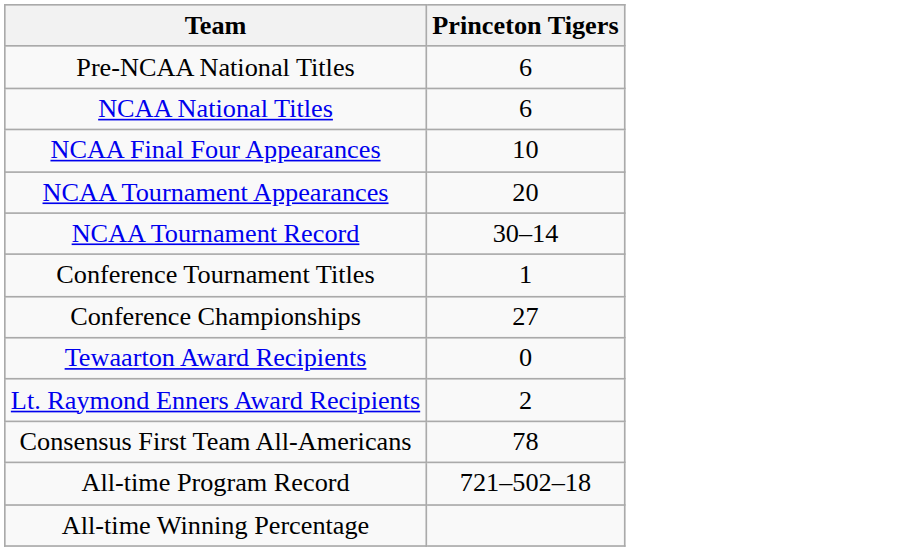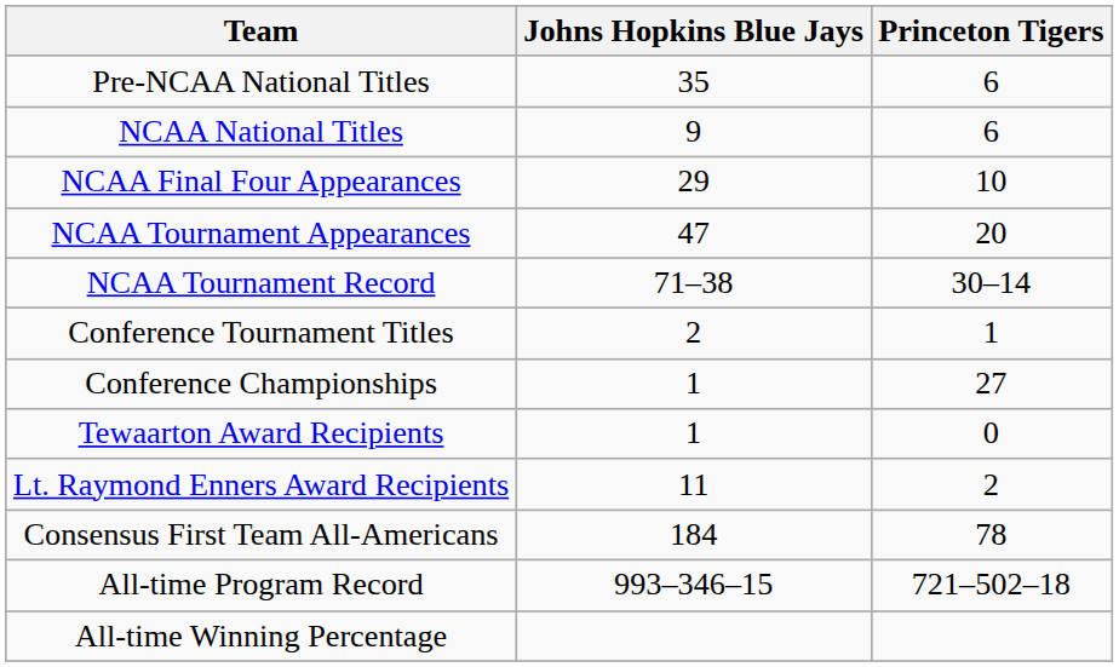+ column: Johns Hopkins Blue Jays | 35 | 9 | 29 | 47 | 71–38 | 2 | 1 | 1 | 11 | 184 | 993–346–15
